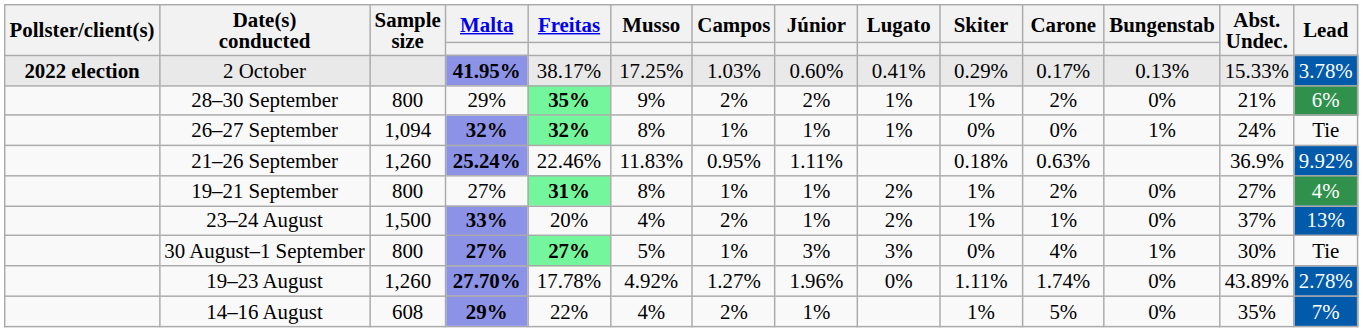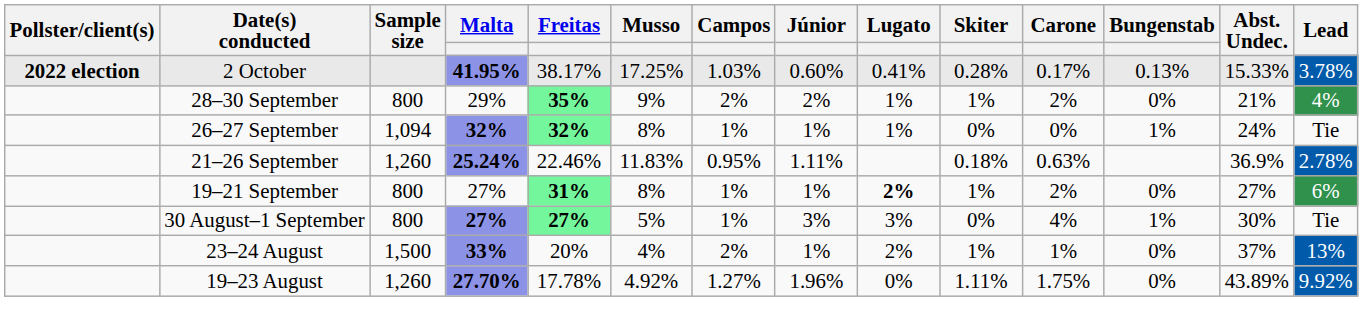2 October | Skiter: 0.29% -> 0.28%
28–30 September | Lead: 6% -> 4%
21–26 September | Lead: 9.92% -> 2.78%
19–21 September | Lugato: normal -> bold
19–21 September | Lead: 4% -> 6%
rows swapped: 30 August–1 September <-> 23–24 August
19–23 August | Carone: 1.74% -> 1.75%
19–23 August | Lead: 2.78% -> 9.92%
- row: 14–16 August | 608 | 29% | 22% | 4% | 2% | 1% | 1% | 5% | 0% | 35% | 7%
